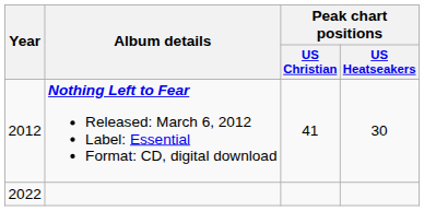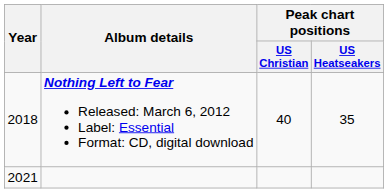row 3 | Year: 2012 -> 2018
row 3 | Peak chart positions / US Christian: 41 -> 40
row 3 | Peak chart positions / US Heatseakers: 30 -> 35
row 4 | Year: 2022 -> 2021
